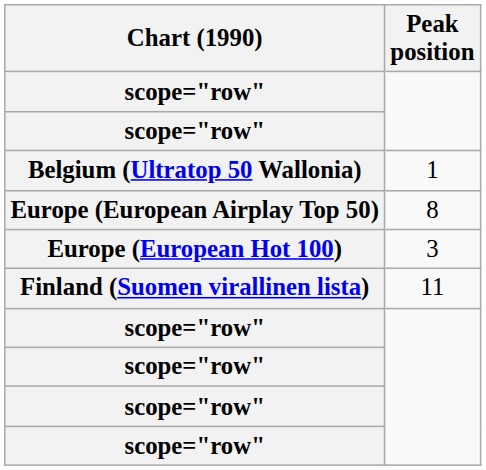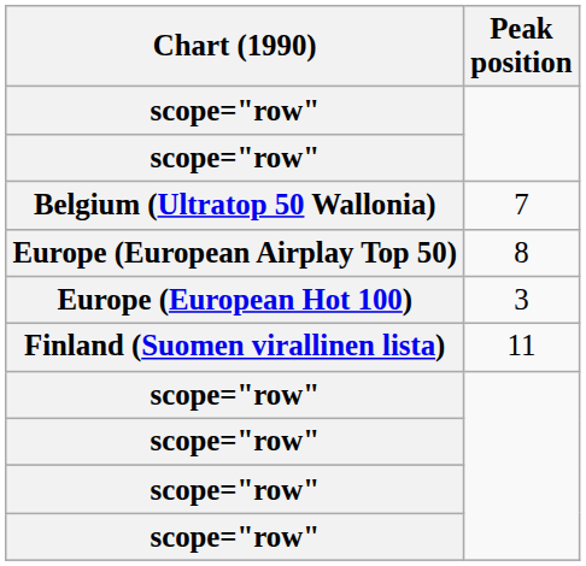Belgium (Ultratop 50 Wallonia) | Peak position: 1 -> 7
